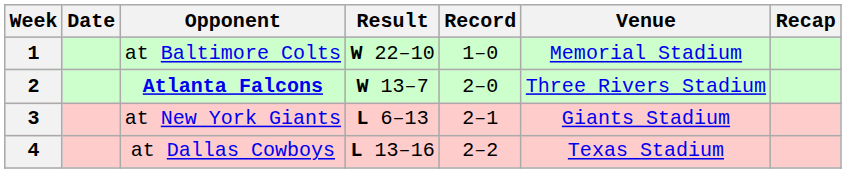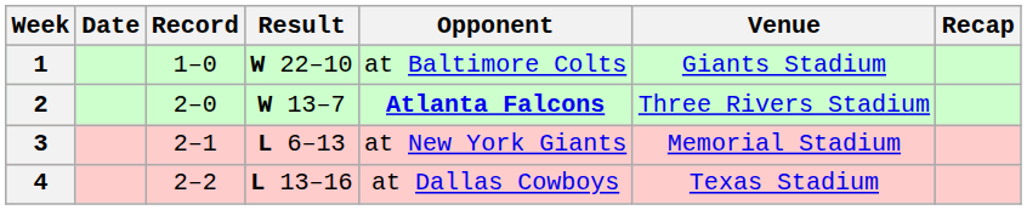columns swapped: Opponent <-> Record
1 | Venue: Memorial Stadium -> Giants Stadium
3 | Venue: Giants Stadium -> Memorial Stadium
